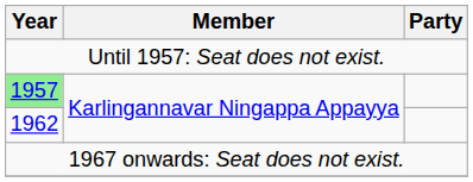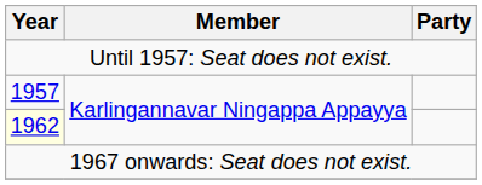1957 | Year: lightgreen background -> no background
1962 | Year: no background -> lightyellow background
